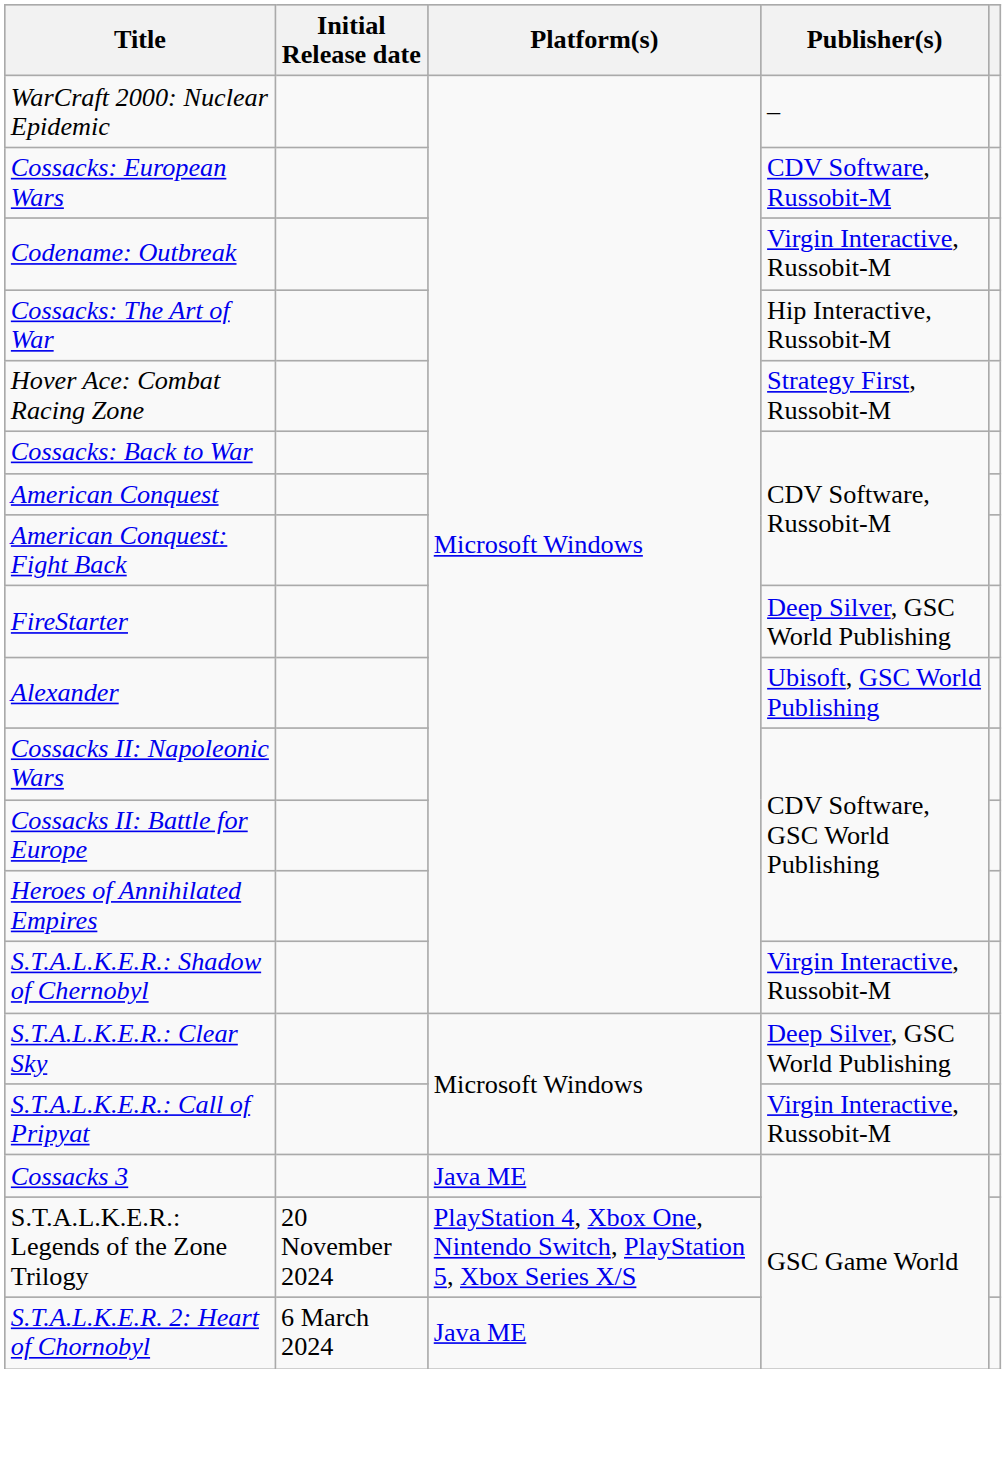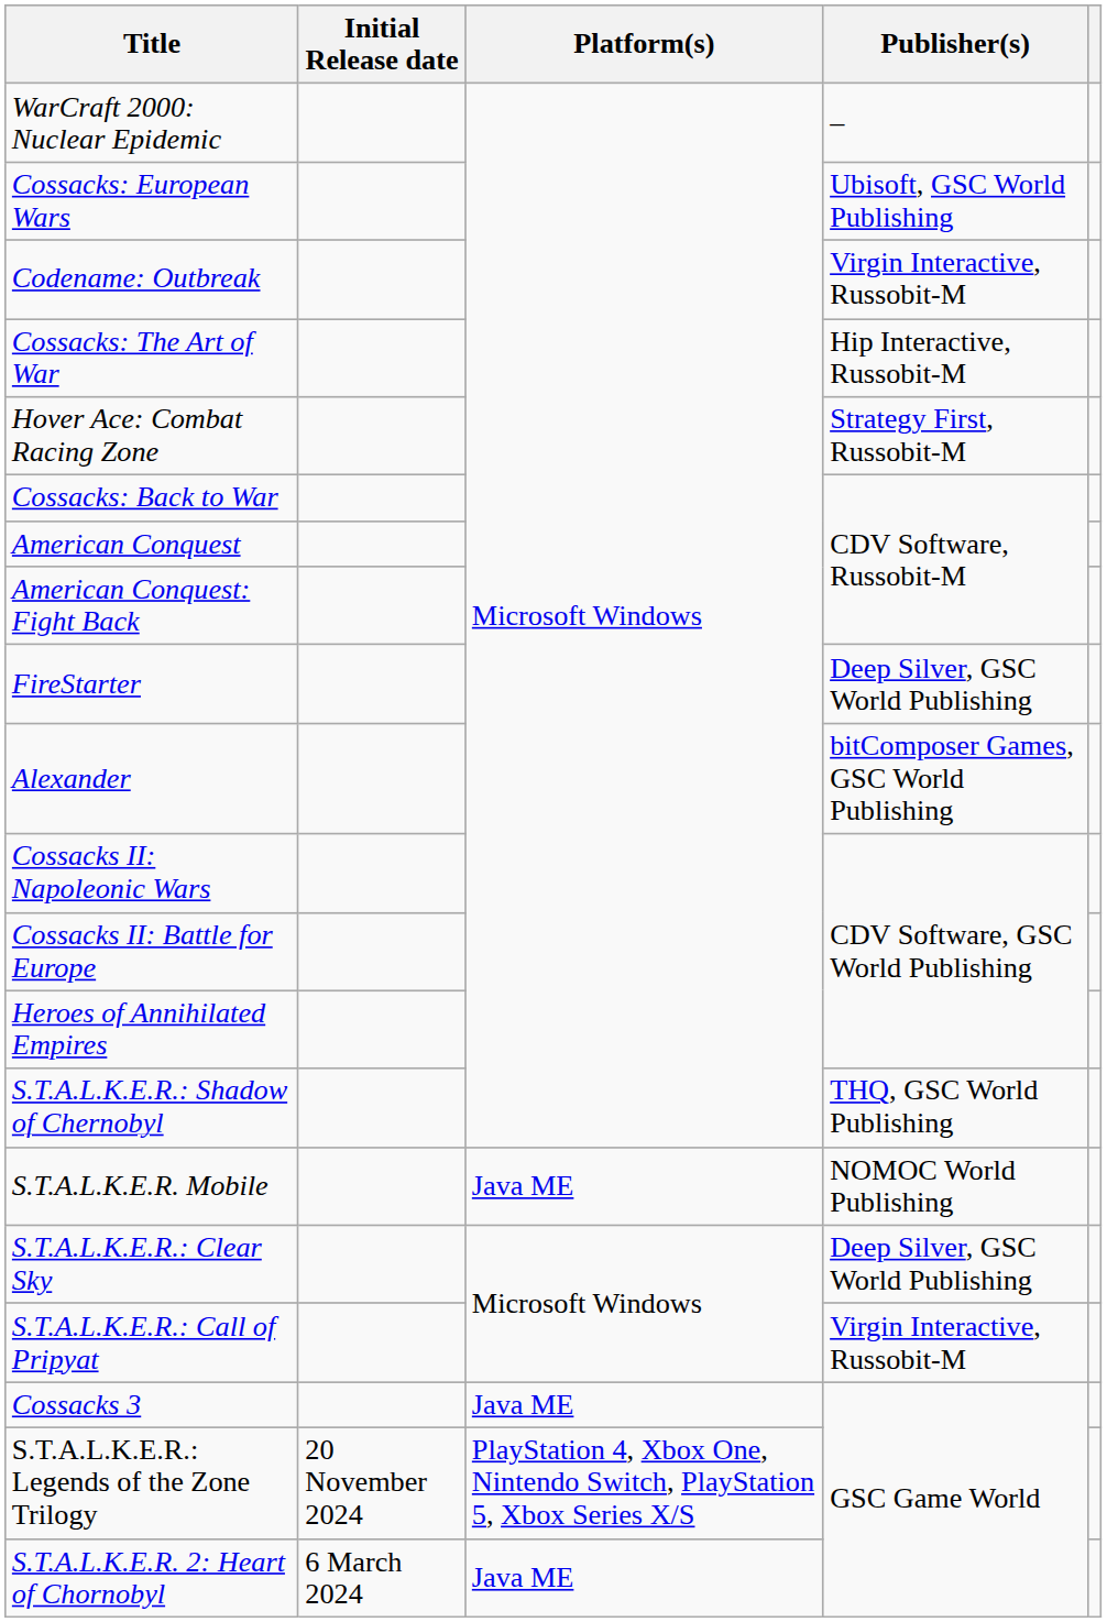Cossacks: European Wars | Publisher(s): CDV Software, Russobit-M -> Ubisoft, GSC World Publishing
Alexander | Publisher(s): Ubisoft, GSC World Publishing -> bitComposer Games, GSC World Publishing
S.T.A.L.K.E.R.: Shadow of Chernobyl | Publisher(s): Virgin Interactive, Russobit-M -> THQ, GSC World Publishing
+ row: S.T.A.L.K.E.R. Mobile | Java ME | NOMOC World Publishing
